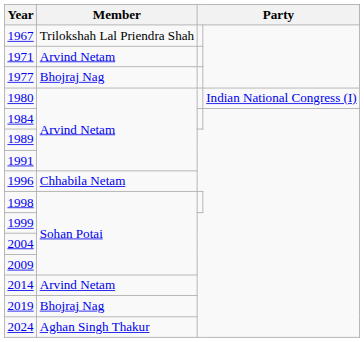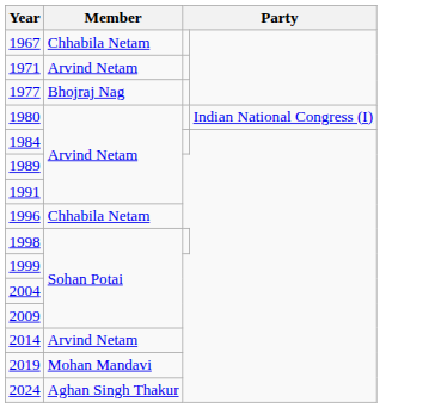1967 | Member: Trilokshah Lal Priendra Shah -> Chhabila Netam
2019 | Member: Bhojraj Nag -> Mohan Mandavi
